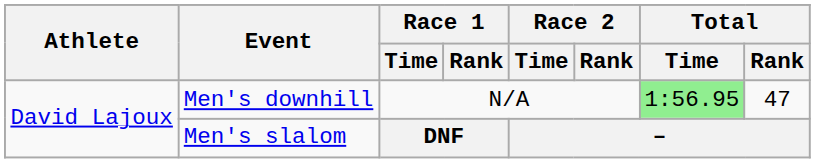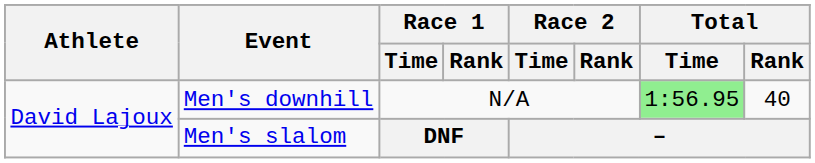Men's downhill | Total / Rank: 47 -> 40
